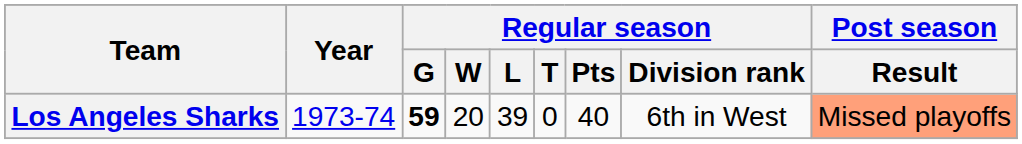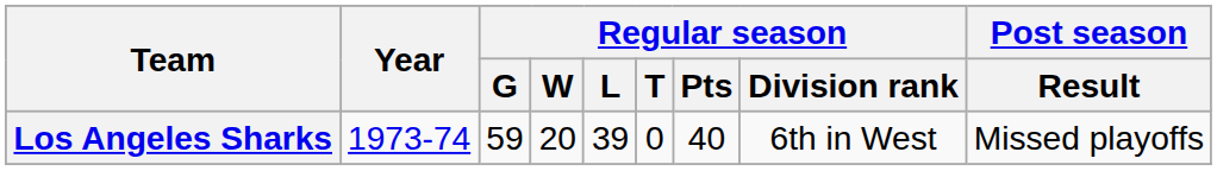Los Angeles Sharks | Regular season / G: bold -> normal
Los Angeles Sharks | Post season / Result: lightsalmon background -> no background
